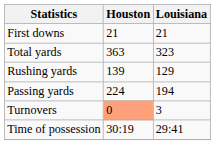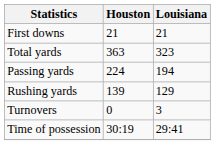rows swapped: Rushing yards <-> Passing yards
Turnovers | Houston: lightsalmon background -> no background
